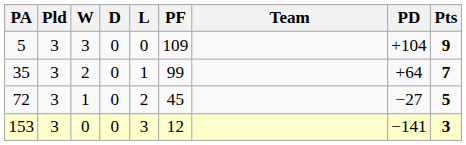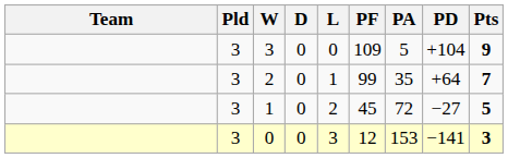columns swapped: Team <-> PA
